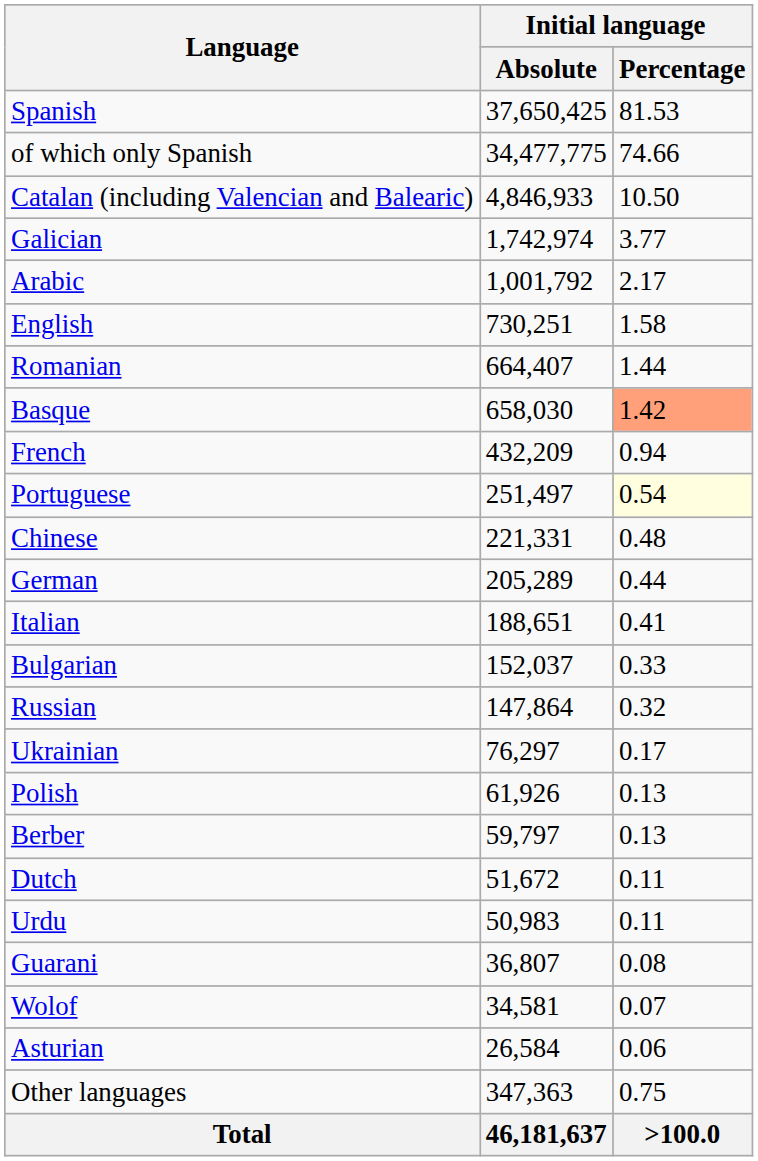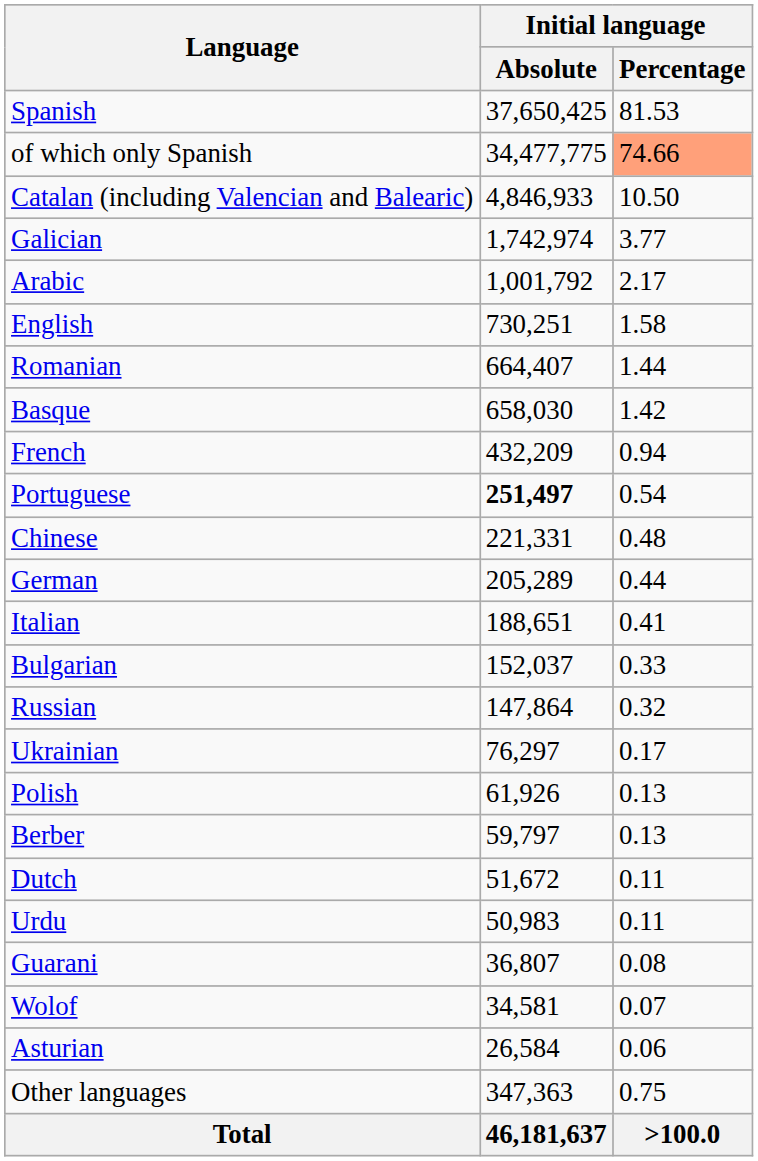of which only Spanish | Initial language / Percentage: no background -> lightsalmon background
Basque | Initial language / Percentage: lightsalmon background -> no background
Portuguese | Initial language / Absolute: normal -> bold
Portuguese | Initial language / Percentage: lightyellow background -> no background
